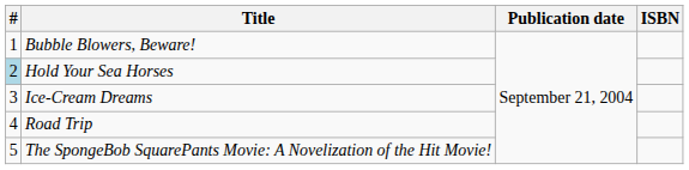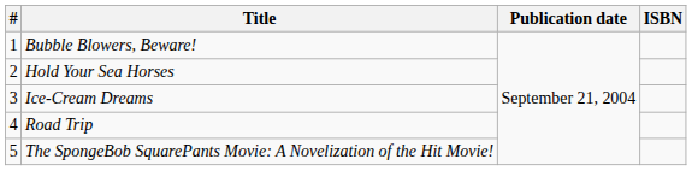Hold Your Sea Horses | #: lightblue background -> no background
